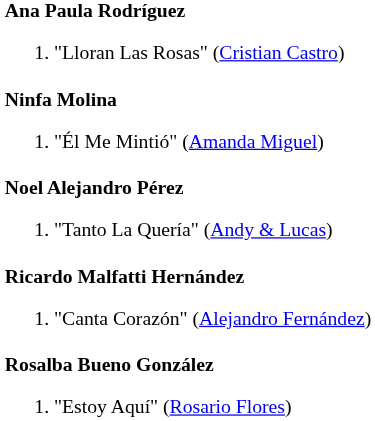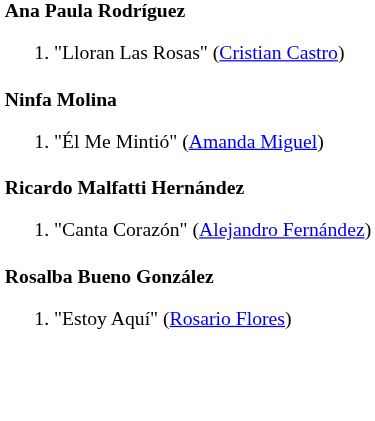- row: Noel Alejandro Pérez "Tanto La Quería" (Andy & Lucas)
